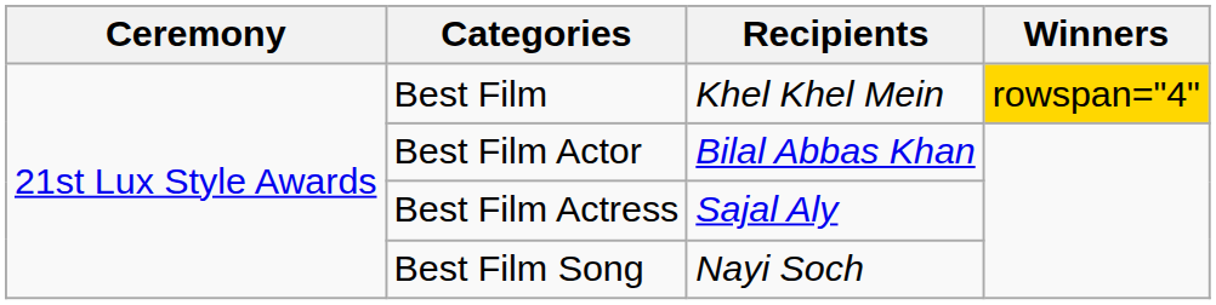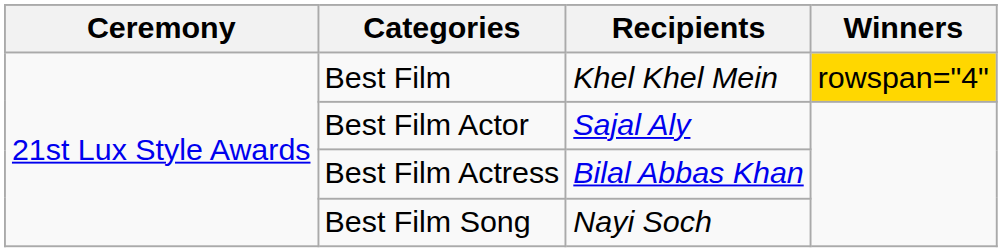Best Film Actor | Recipients: Bilal Abbas Khan -> Sajal Aly
Best Film Actress | Recipients: Sajal Aly -> Bilal Abbas Khan
